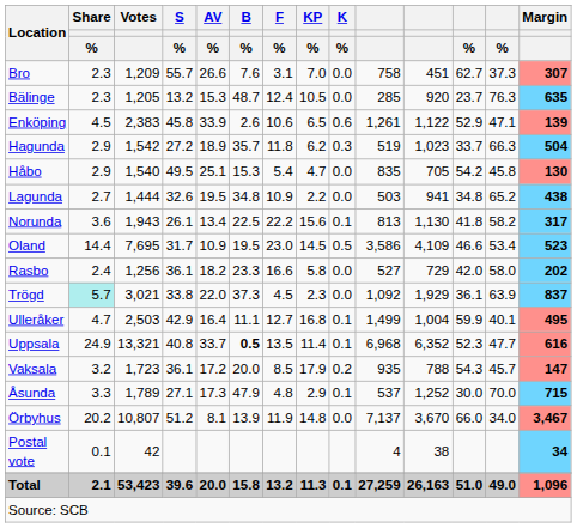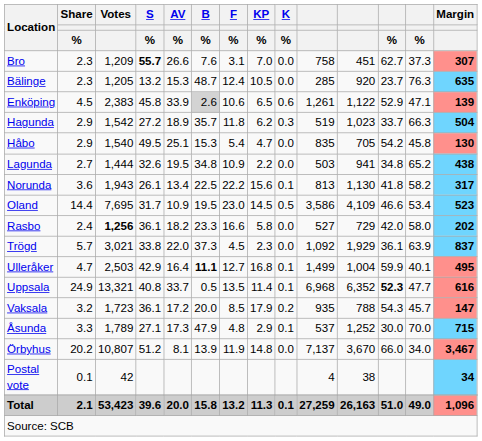Bro | S / %: normal -> bold
Enköping | B / %: no background -> lightgrey background
Rasbo | Votes: normal -> bold
Trögd | Share / %: paleturquoise background -> no background
Ulleråker | B / %: normal -> bold
Uppsala | B / %: bold -> normal
Uppsala | column 12: normal -> bold
